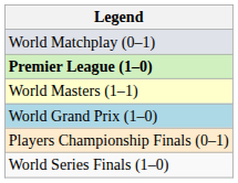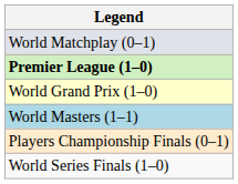row 4 | column 1: World Masters (1–1) -> World Grand Prix (1–0)
row 5 | column 1: World Grand Prix (1–0) -> World Masters (1–1)
